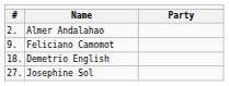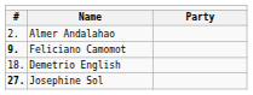Feliciano Camomot | column 1: normal -> bold
Josephine Sol | column 1: normal -> bold
